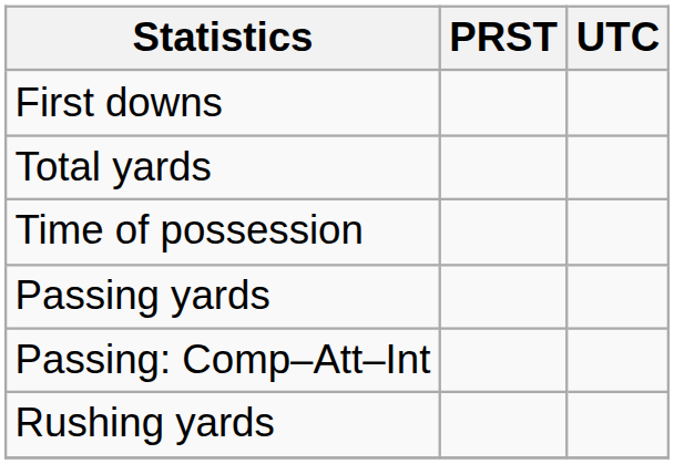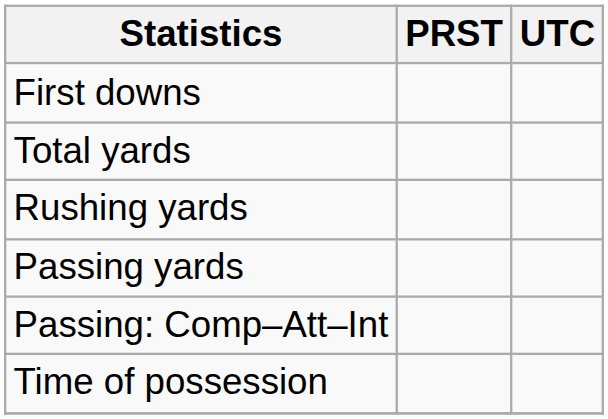rows swapped: Rushing yards <-> Time of possession
